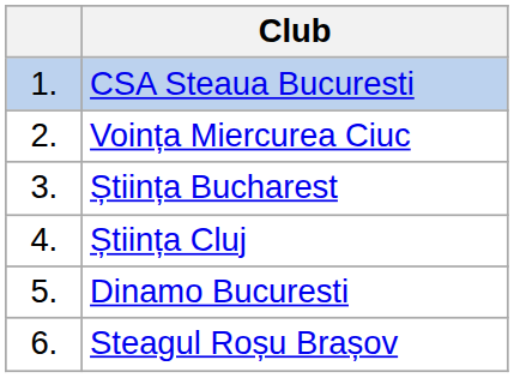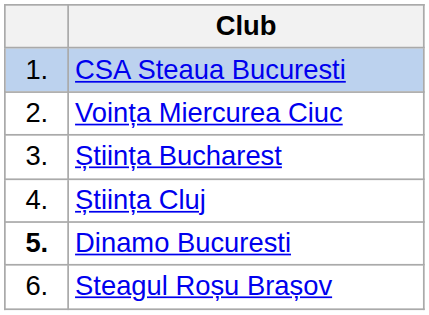Dinamo Bucuresti | column 1: normal -> bold
